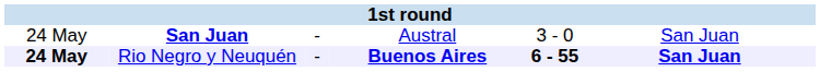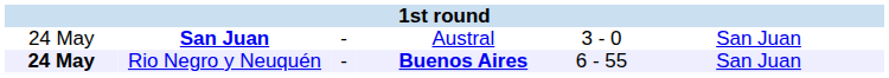Rio Negro y Neuquén | column 5: bold -> normal
Rio Negro y Neuquén | column 6: bold -> normal
